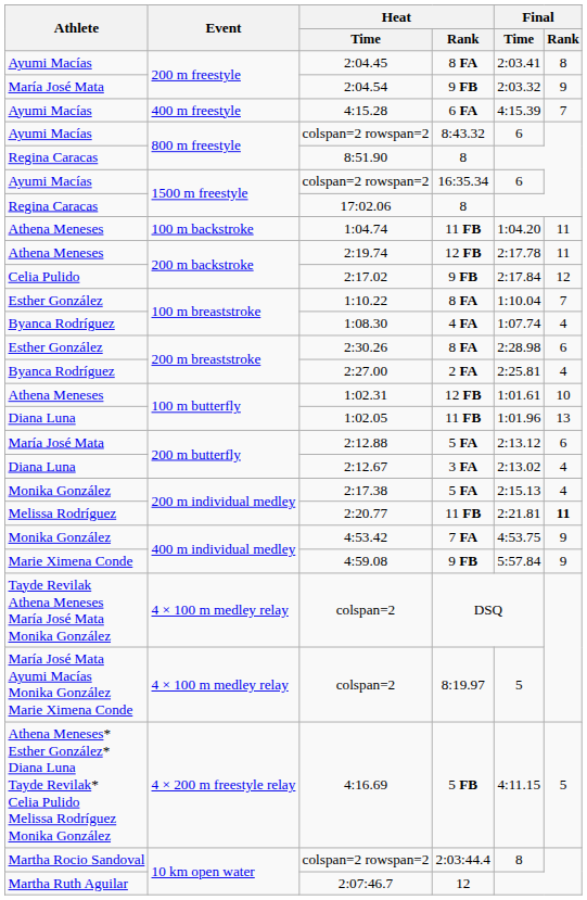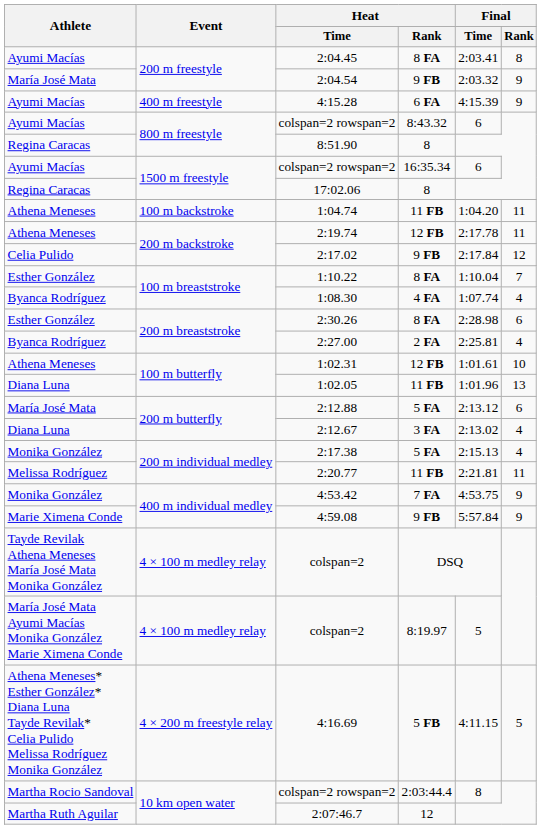4:15.28 | Final / Rank: 7 -> 9
2:20.77 | Final / Rank: bold -> normal
